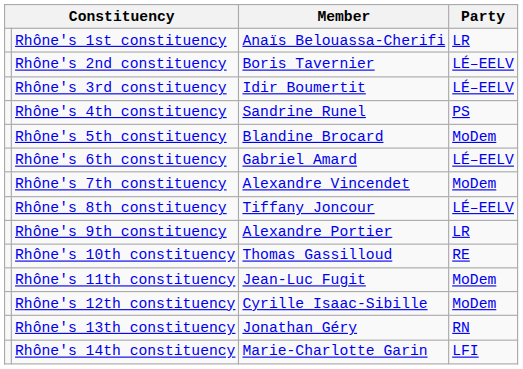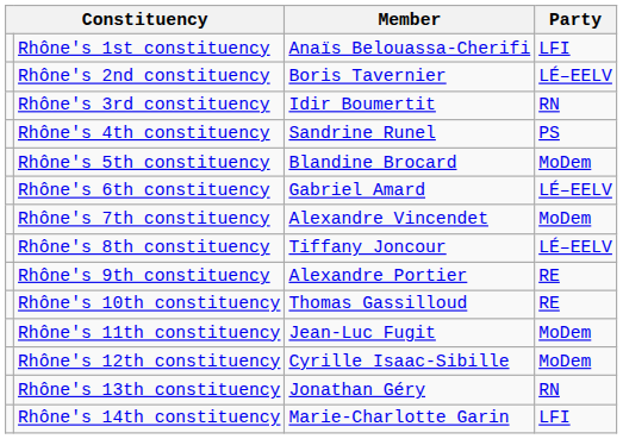Rhône's 1st constituency | Party: LR -> LFI
Rhône's 3rd constituency | Party: LÉ–EELV -> RN
Rhône's 9th constituency | Party: LR -> RE
